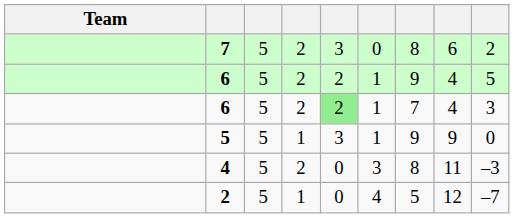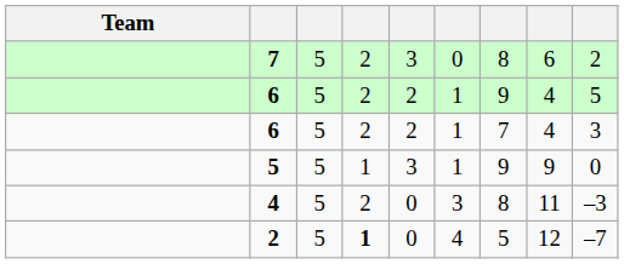row 4 | column 5: lightgreen background -> no background
row 7 | column 4: normal -> bold
